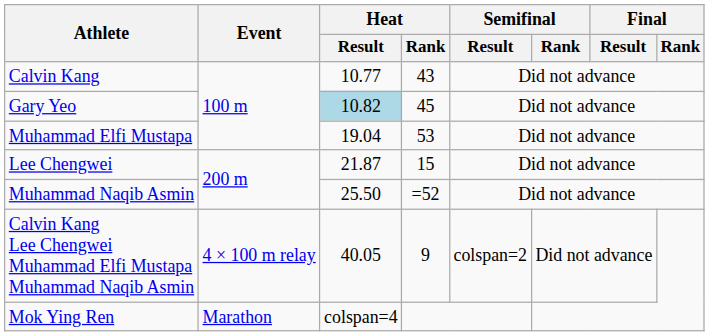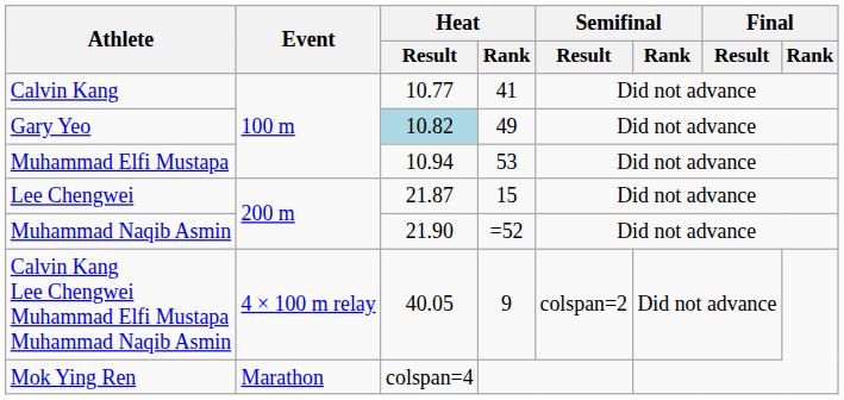Calvin Kang | Heat / Rank: 43 -> 41
Gary Yeo | Heat / Rank: 45 -> 49
Muhammad Elfi Mustapa | Heat / Result: 19.04 -> 10.94
Muhammad Naqib Asmin | Heat / Result: 25.50 -> 21.90
